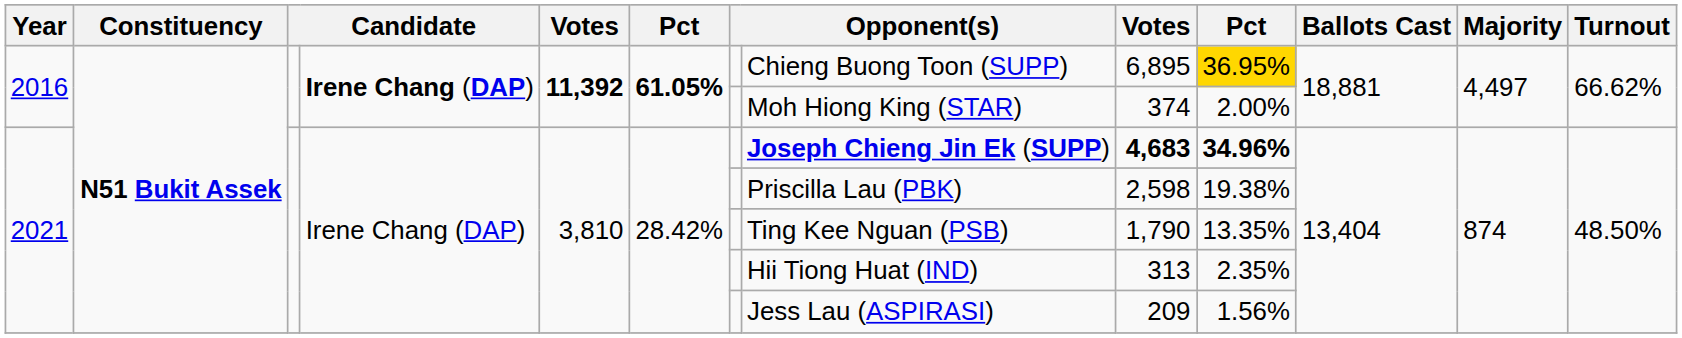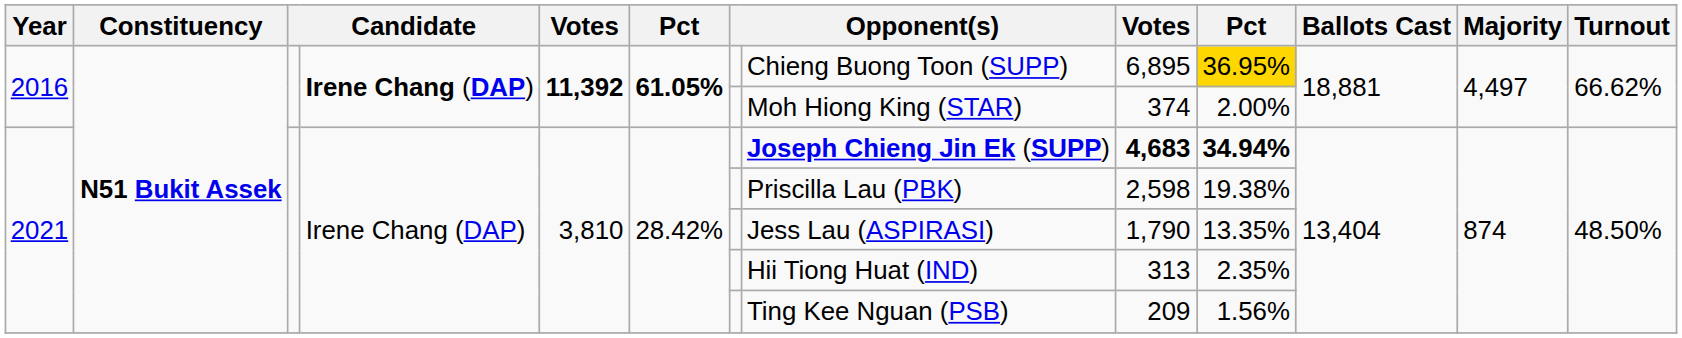row 4 | column 10: 34.96% -> 34.94%
row 6 | column 8: Ting Kee Nguan (PSB) -> Jess Lau (ASPIRASI)
row 8 | column 8: Jess Lau (ASPIRASI) -> Ting Kee Nguan (PSB)
